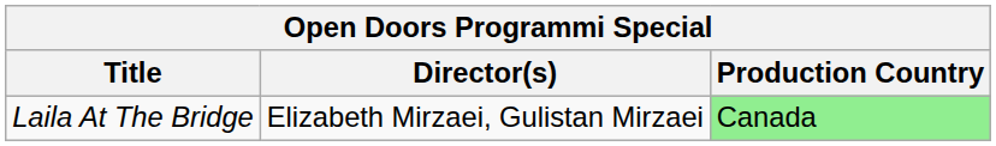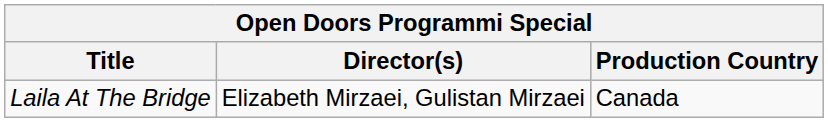Laila At The Bridge | Production Country: lightgreen background -> no background
